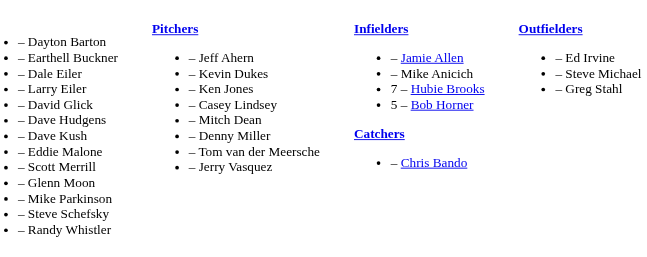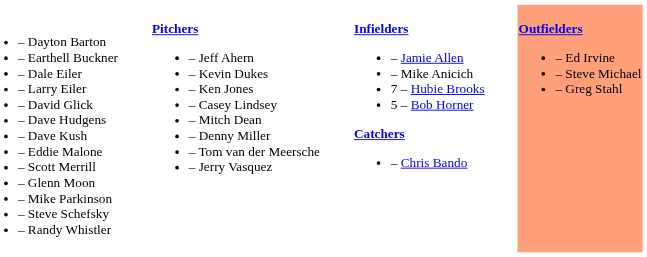row 1 | column 4: no background -> lightsalmon background
